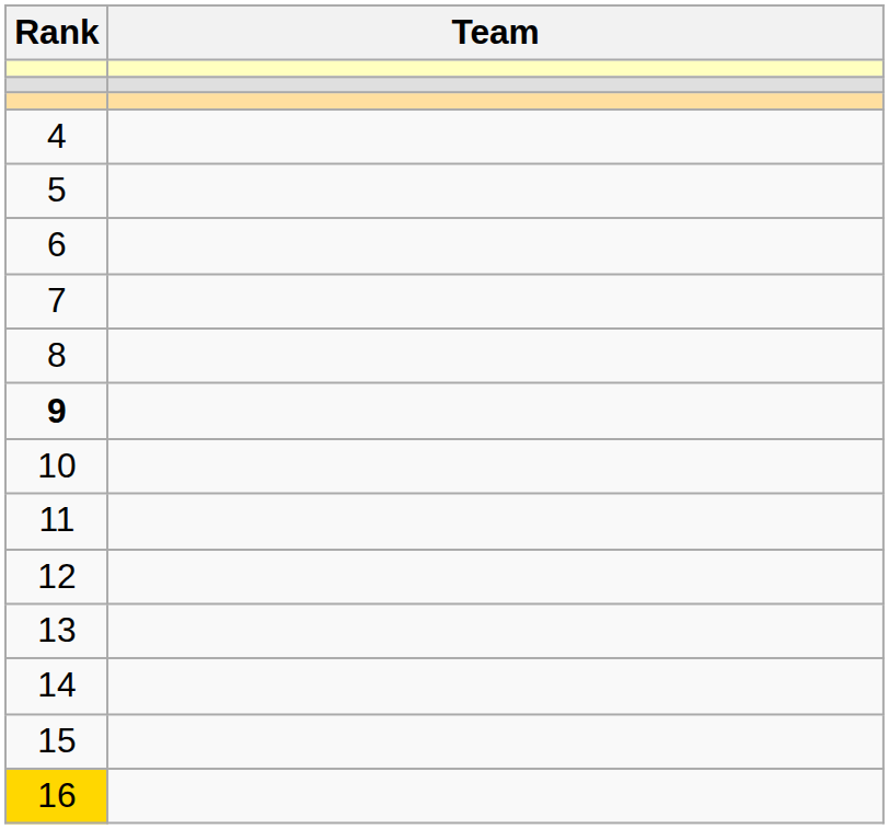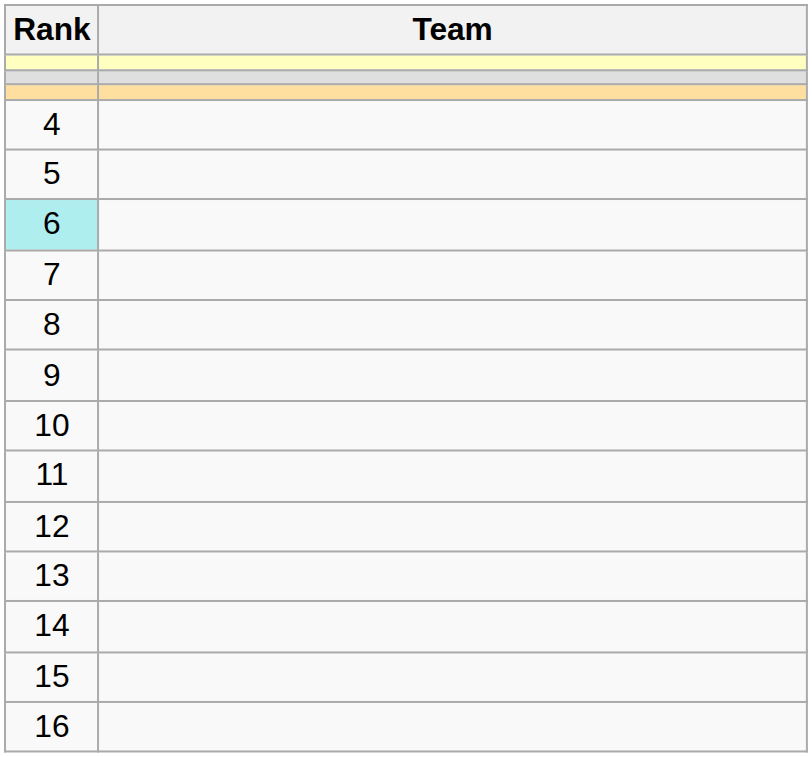row 7 | Rank: no background -> paleturquoise background
row 10 | Rank: bold -> normal
row 17 | Rank: gold background -> no background
